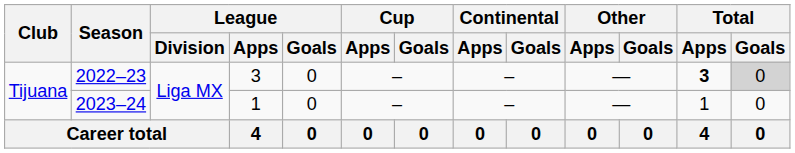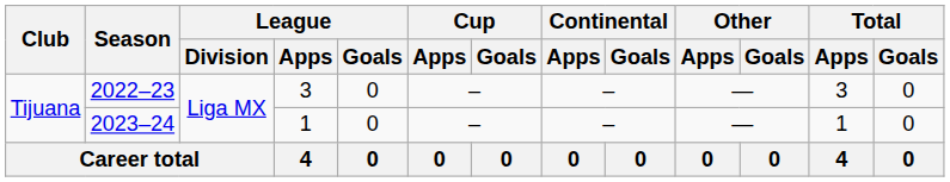2022–23 | Total / Apps: bold -> normal
2022–23 | Total / Goals: lightgrey background -> no background
